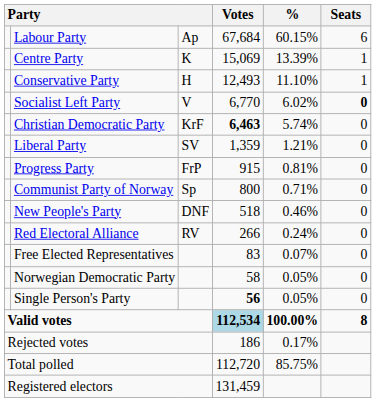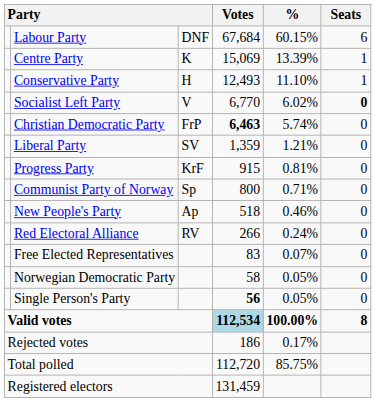Labour Party | column 3: Ap -> DNF
Christian Democratic Party | column 3: KrF -> FrP
Progress Party | column 3: FrP -> KrF
New People's Party | column 3: DNF -> Ap
